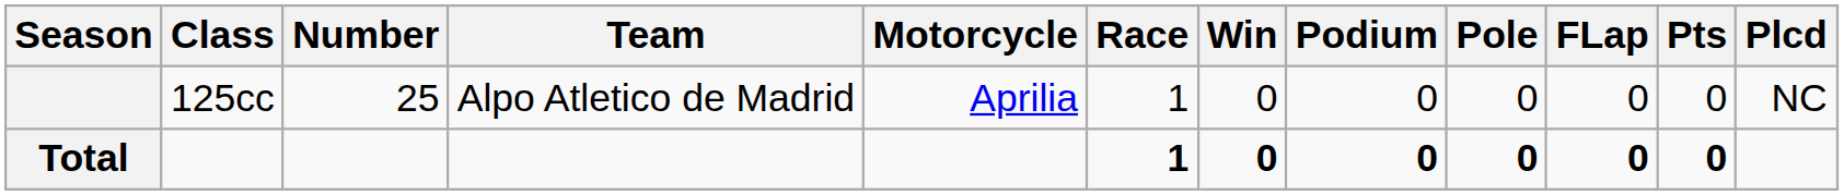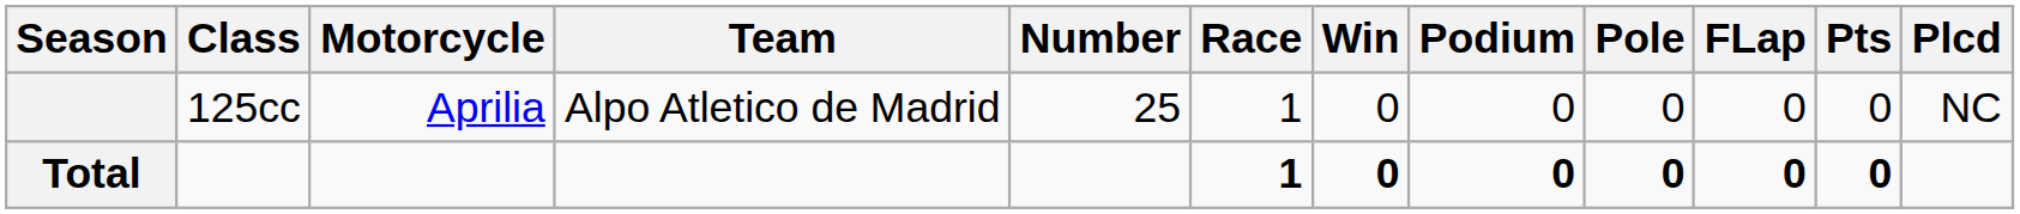columns swapped: Motorcycle <-> Number
